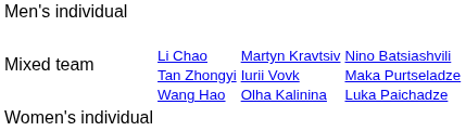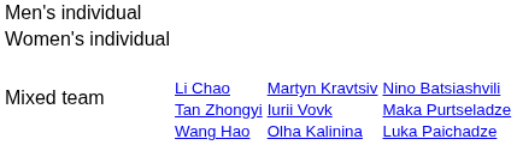rows swapped: Women's individual <-> Mixed team
